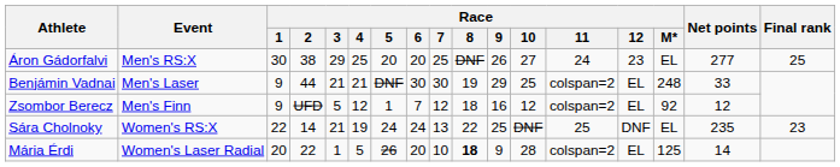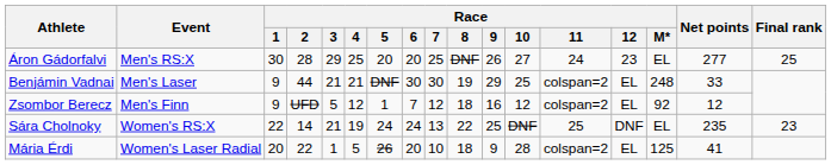Áron Gádorfalvi | Race / 2: 38 -> 28
Mária Érdi | Race / 8: bold -> normal
Mária Érdi | Net points: 14 -> 41
